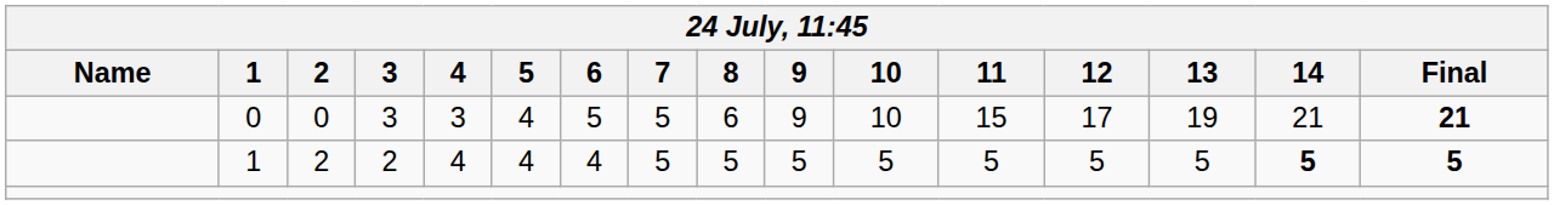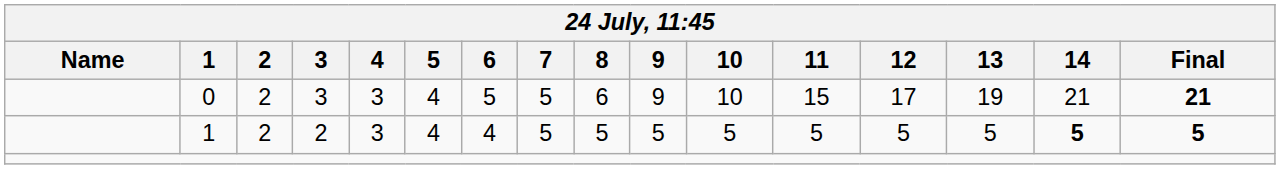row 3 | 2: 0 -> 2
row 4 | 4: 4 -> 3
